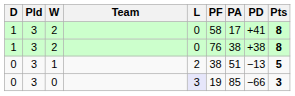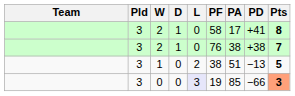columns swapped: Team <-> D
row 3 | Pts: 8 -> 7
row 5 | Pts: no background -> lightsalmon background
